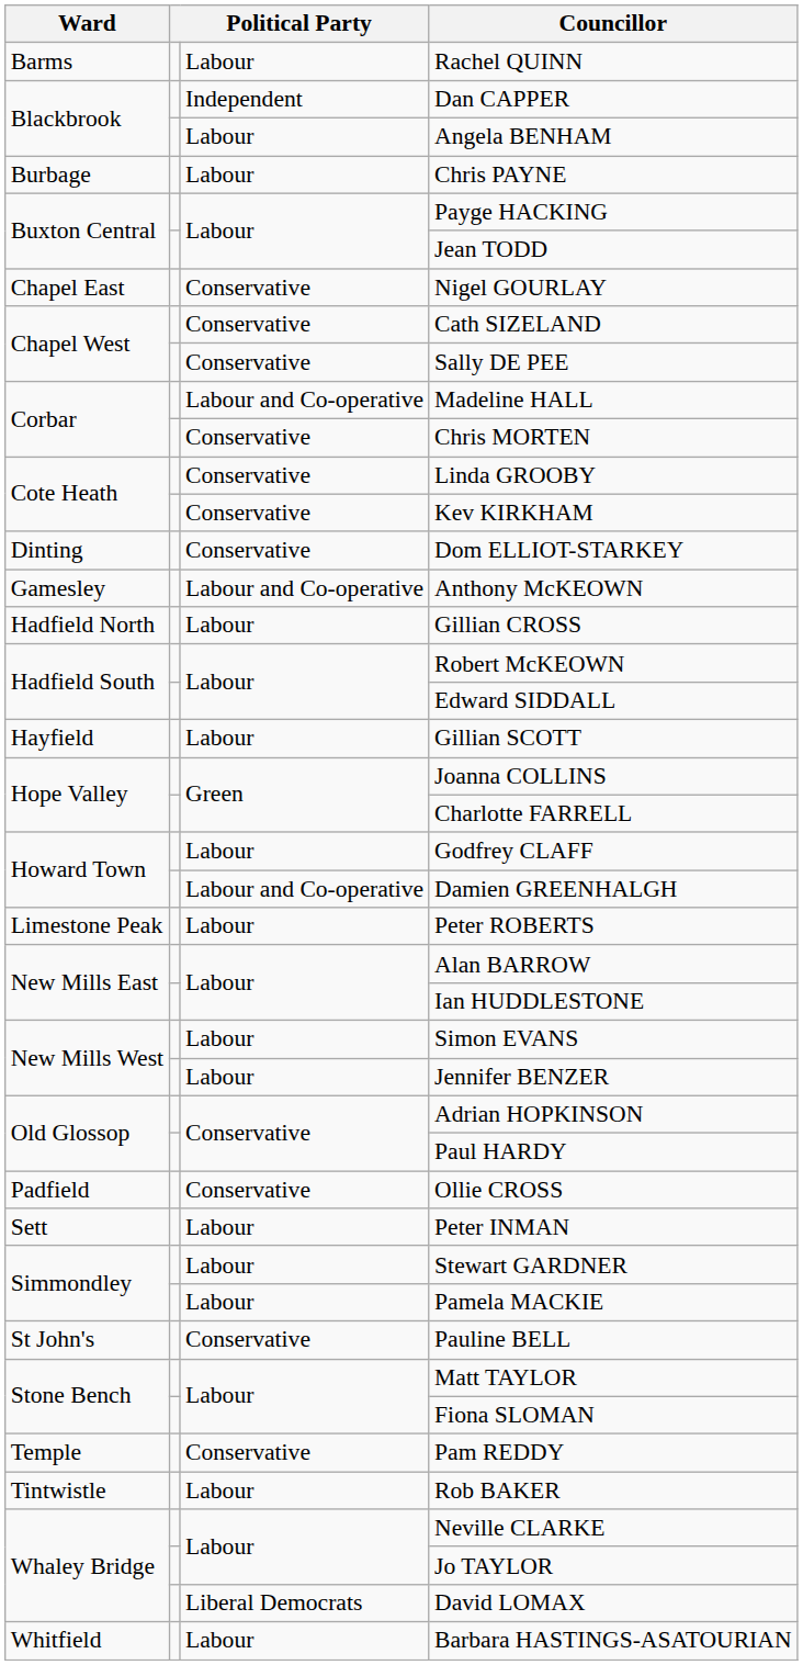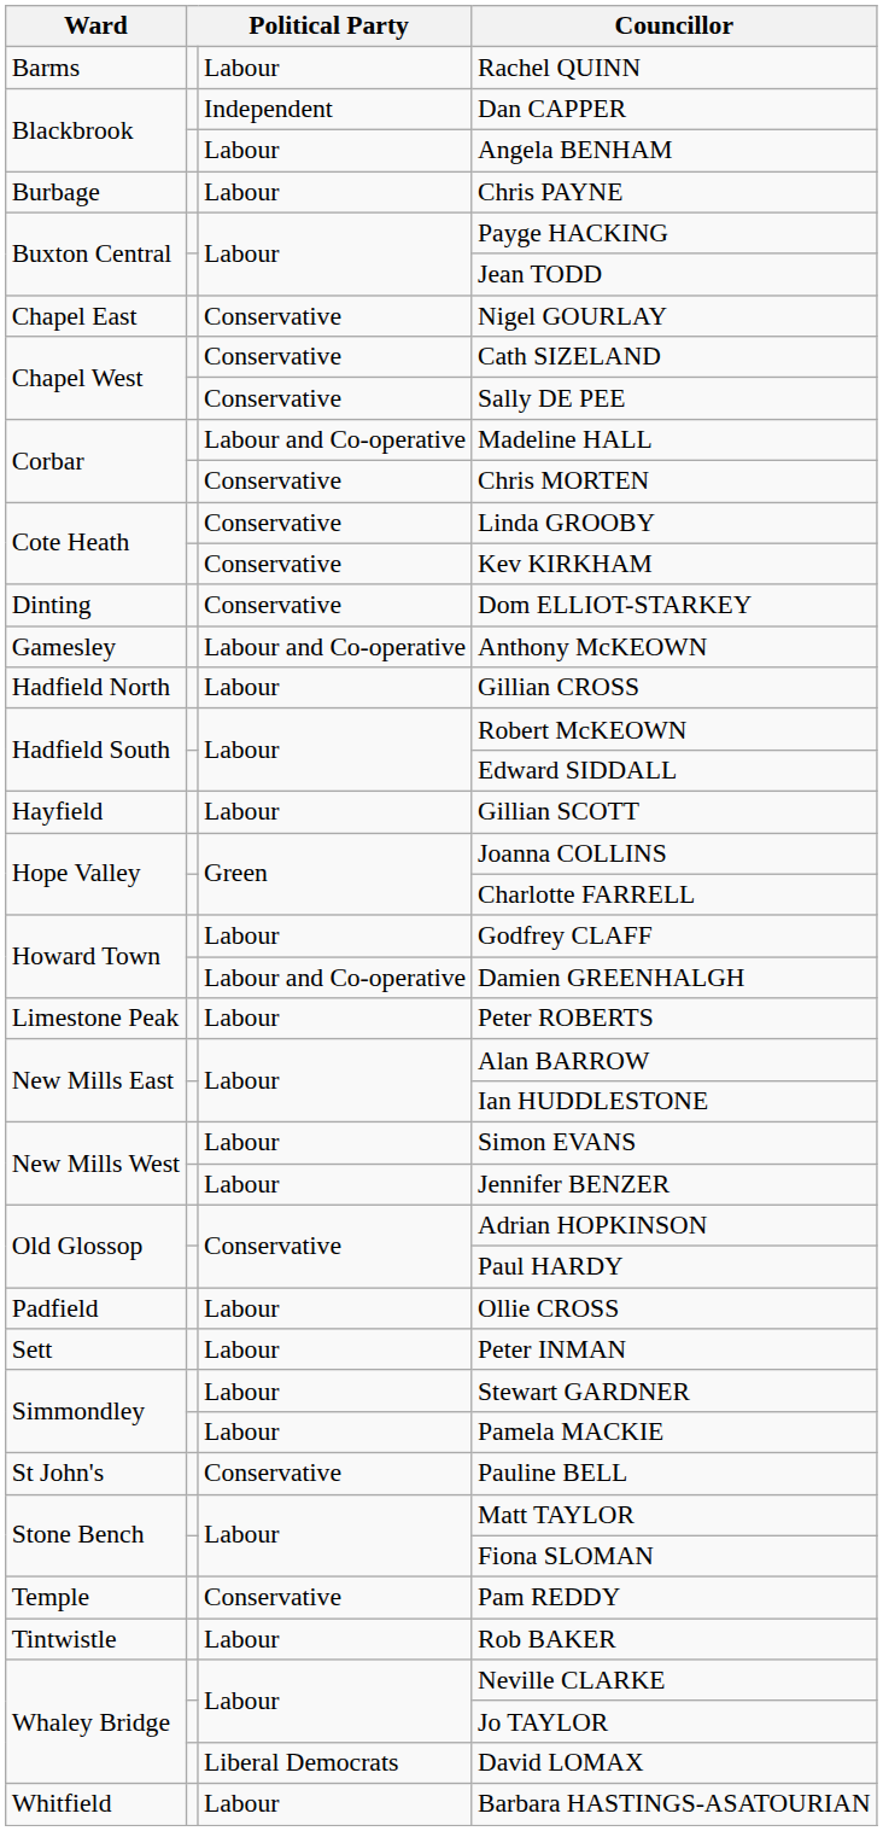Ollie CROSS | column 3: Conservative -> Labour
